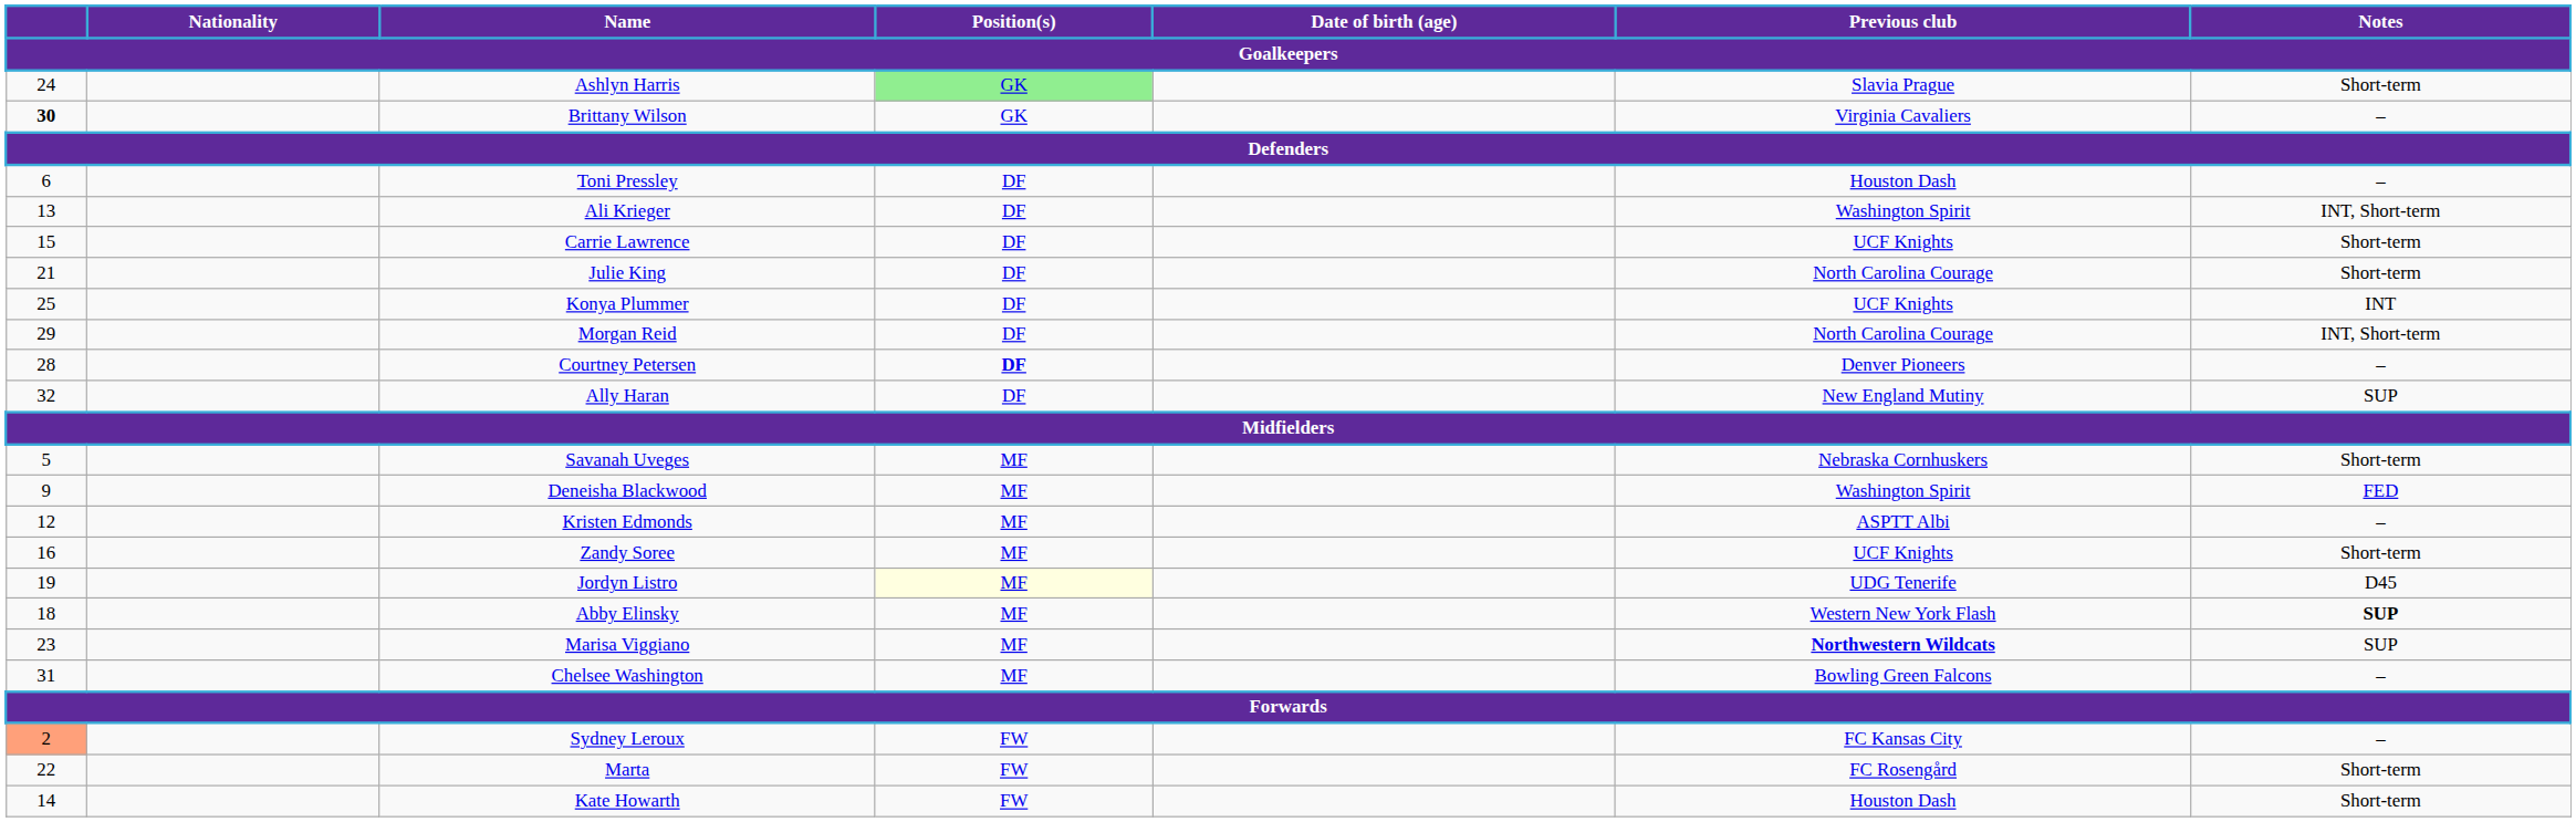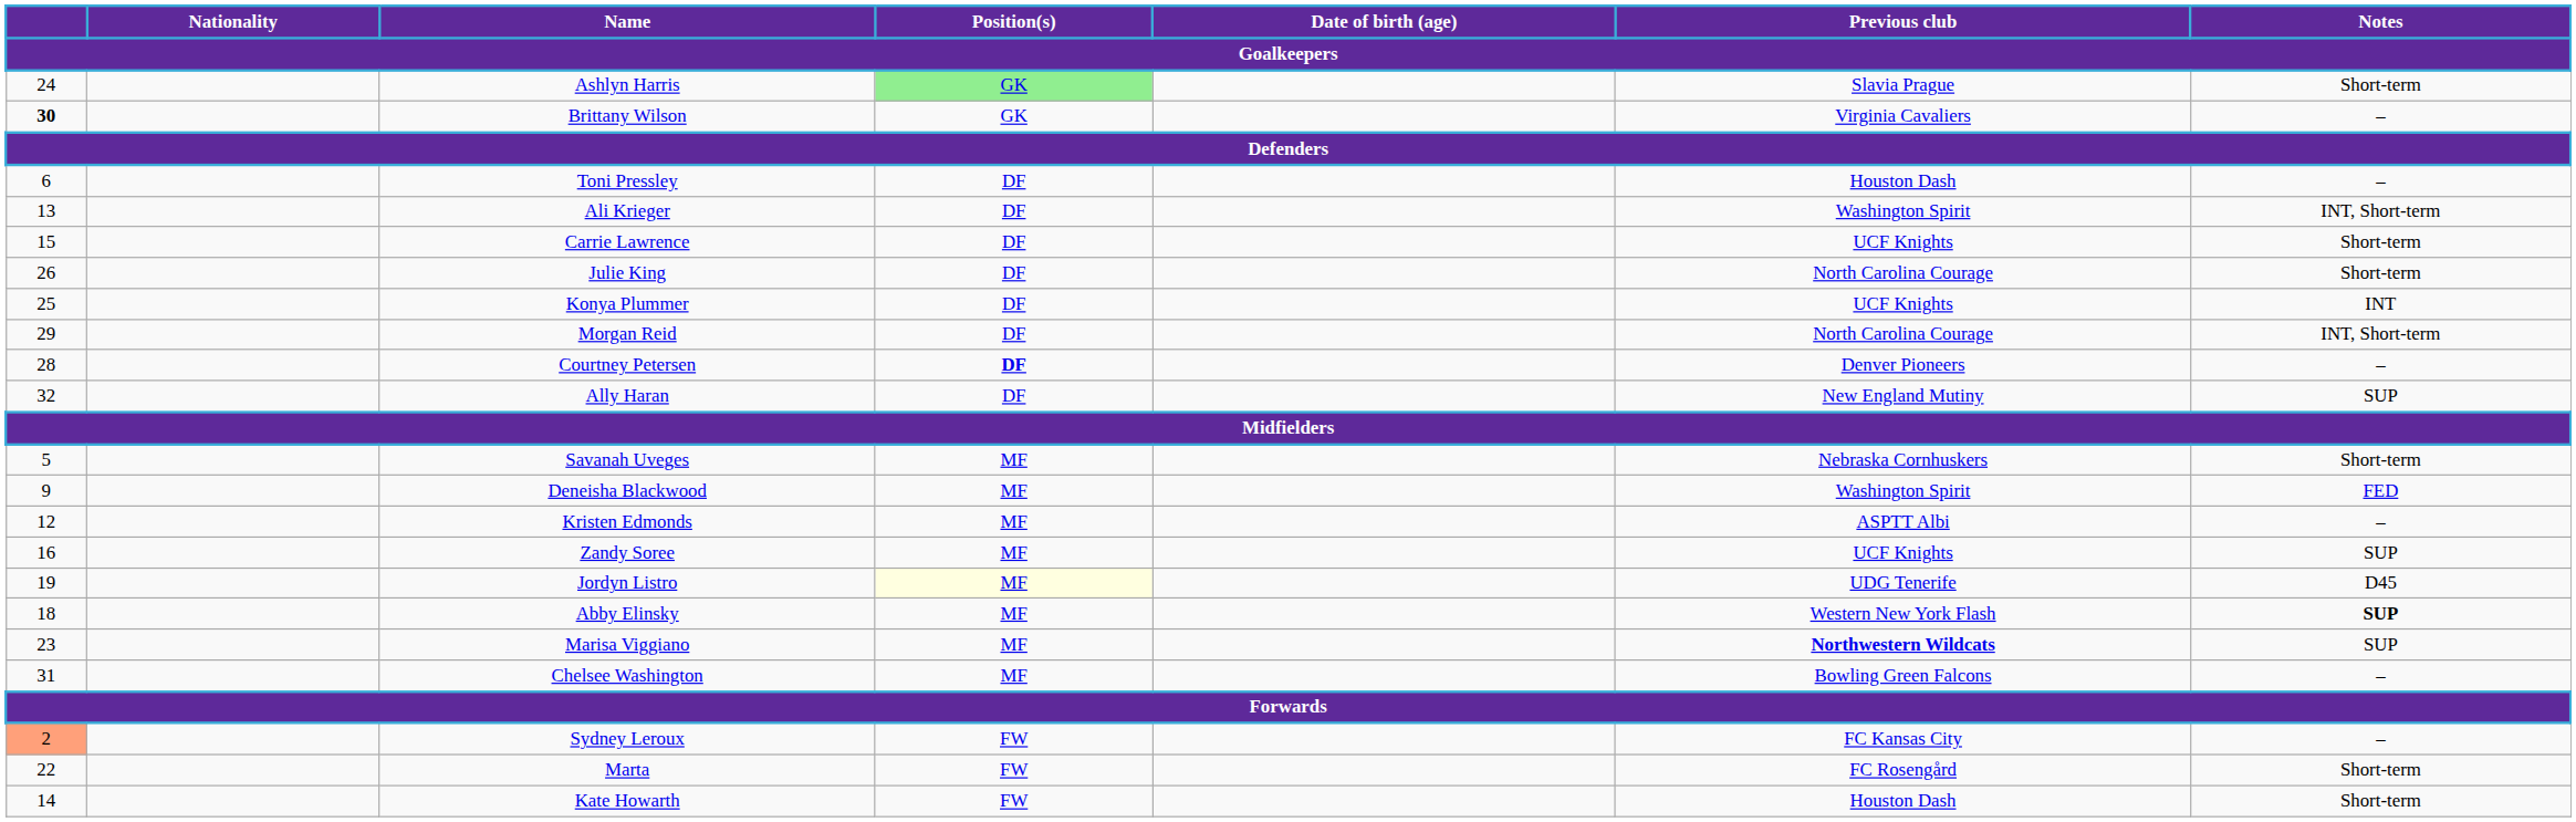Julie King | column 1: 21 -> 26
Zandy Soree | Notes: Short-term -> SUP
